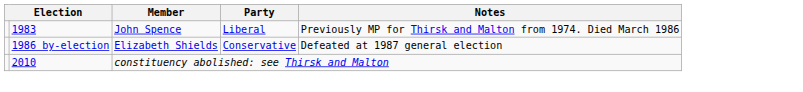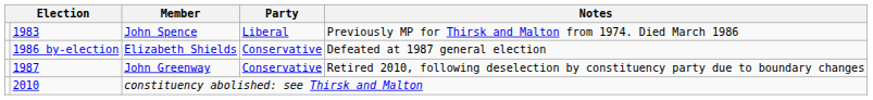+ row: 1987 | John Greenway | Conservative | Retired 2010, following deselection by constituency party due to boundary changes
